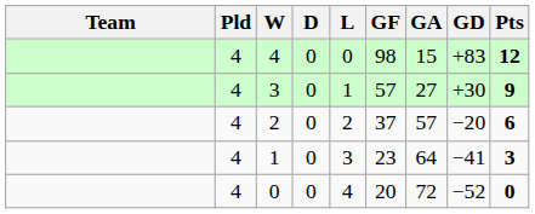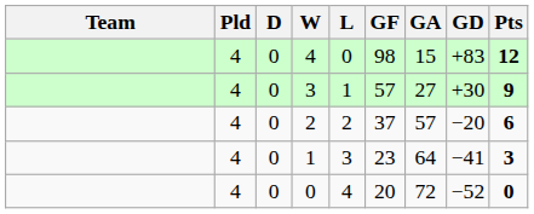columns swapped: W <-> D
